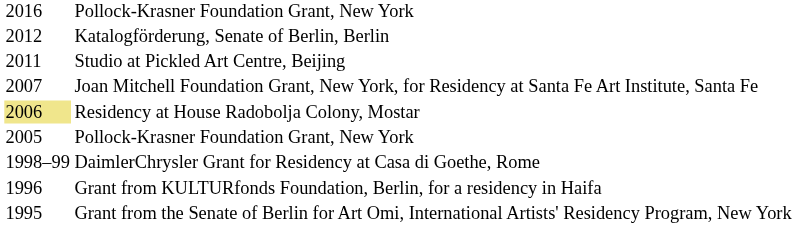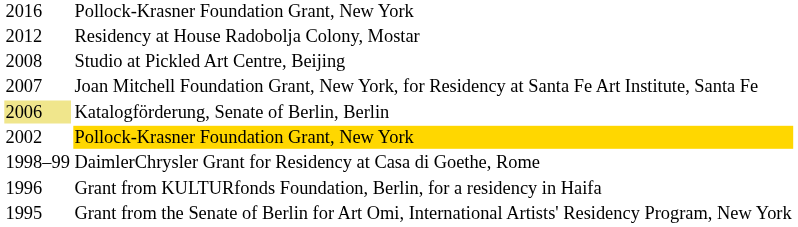row 2 | column 2: Katalogförderung, Senate of Berlin, Berlin -> Residency at House Radobolja Colony, Mostar
row 3 | column 1: 2011 -> 2008
row 5 | column 2: Residency at House Radobolja Colony, Mostar -> Katalogförderung, Senate of Berlin, Berlin
row 6 | column 1: 2005 -> 2002
row 6 | column 2: no background -> gold background
